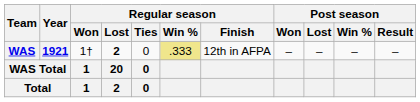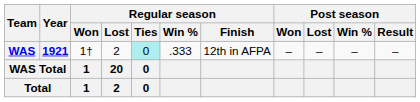WAS | Regular season / Lost: bold -> normal
WAS | Regular season / Ties: no background -> paleturquoise background
WAS | Regular season / Win %: khaki background -> no background
